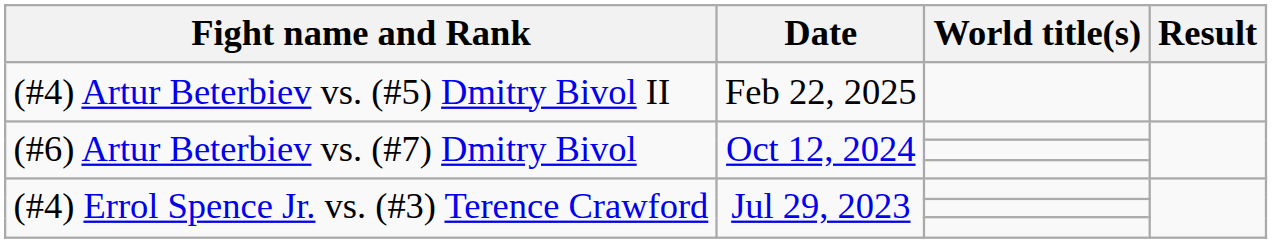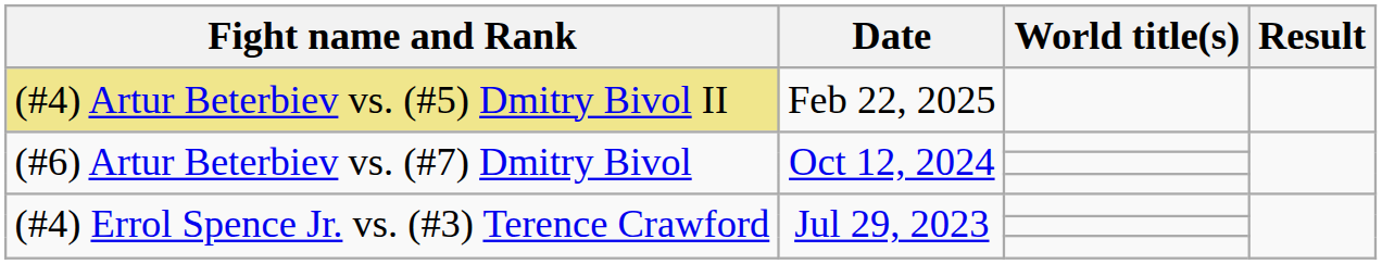(#4) Artur Beterbiev vs. (#5) Dmitry Bivol II | Fight name and Rank: no background -> khaki background
